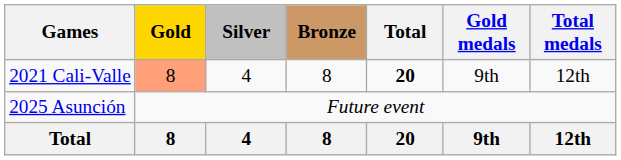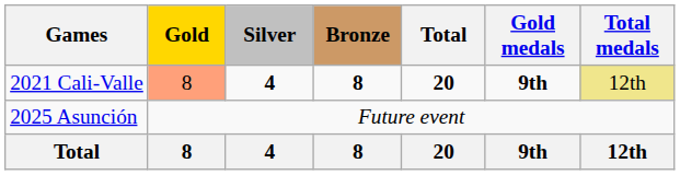2021 Cali-Valle | Silver: normal -> bold
2021 Cali-Valle | Bronze: normal -> bold
2021 Cali-Valle | Gold medals: normal -> bold
2021 Cali-Valle | Total medals: no background -> khaki background
